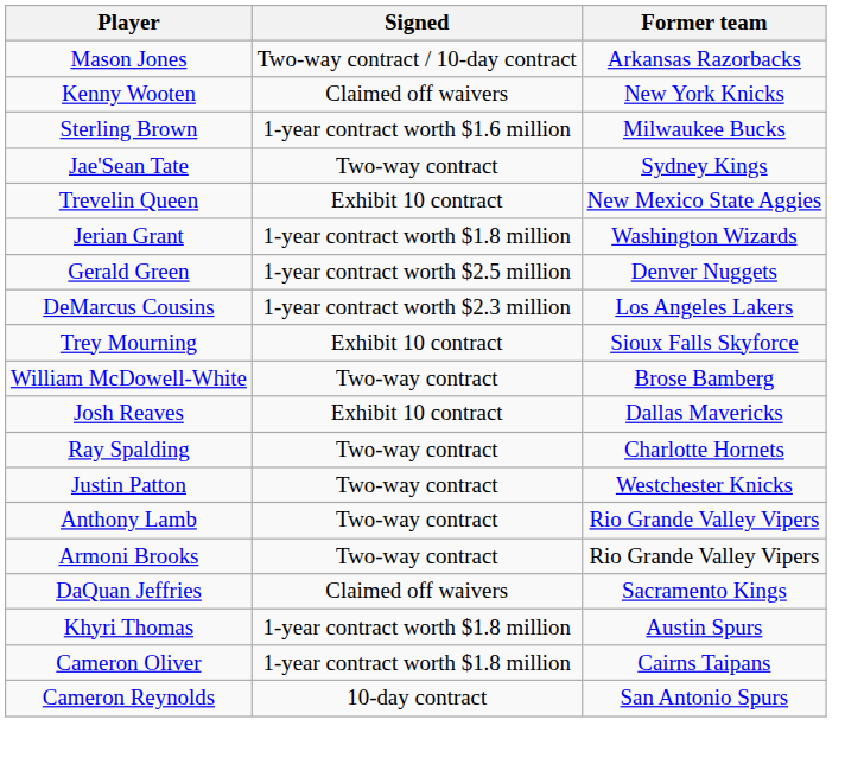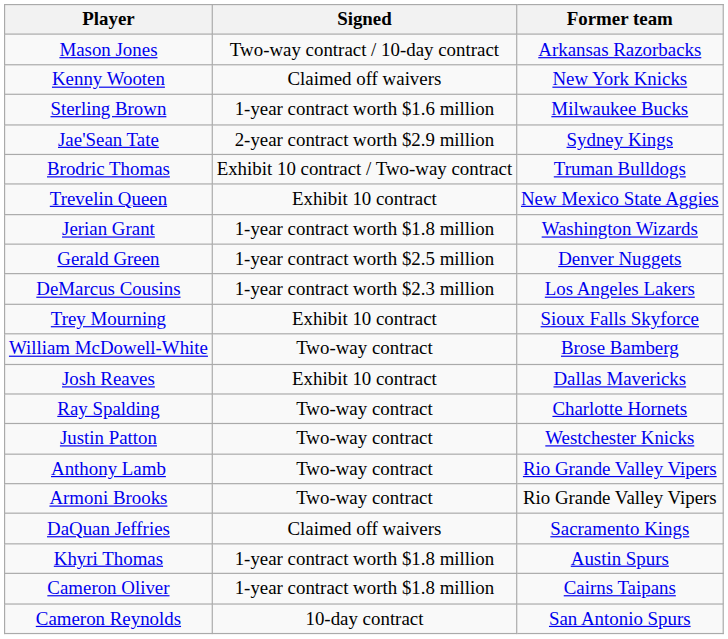Jae'Sean Tate | Signed: Two-way contract -> 2-year contract worth $2.9 million
+ row: Brodric Thomas | Exhibit 10 contract / Two-way contract | Truman Bulldogs
